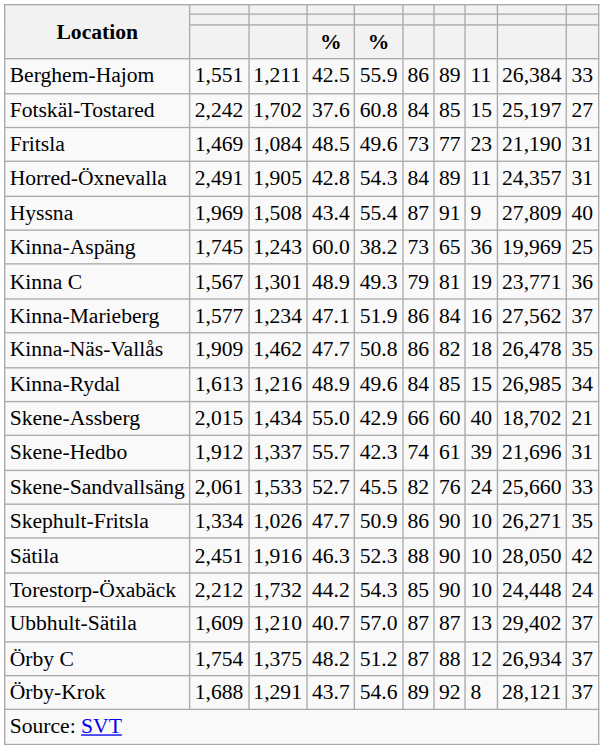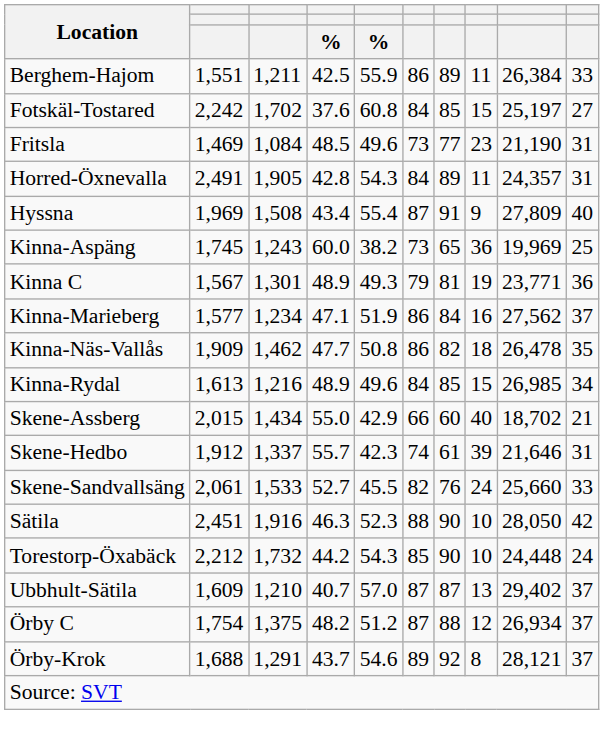Skene-Hedbo | column 9: 21,696 -> 21,646
- row: Skephult-Fritsla | 1,334 | 1,026 | 47.7 | 50.9 | 86 | 90 | 10 | 26,271 | 35
